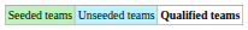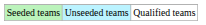Seeded teams | column 3: bold -> normal
